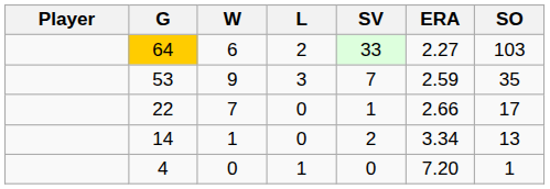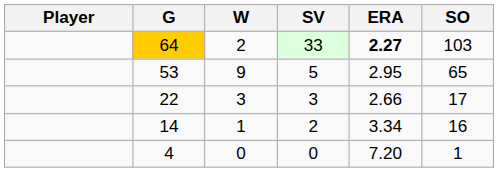- column: L | 2 | 3 | 0 | 0 | 1
64 | W: 6 -> 2
64 | ERA: normal -> bold
53 | SV: 7 -> 5
53 | ERA: 2.59 -> 2.95
53 | SO: 35 -> 65
22 | W: 7 -> 3
22 | SV: 1 -> 3
14 | SO: 13 -> 16
